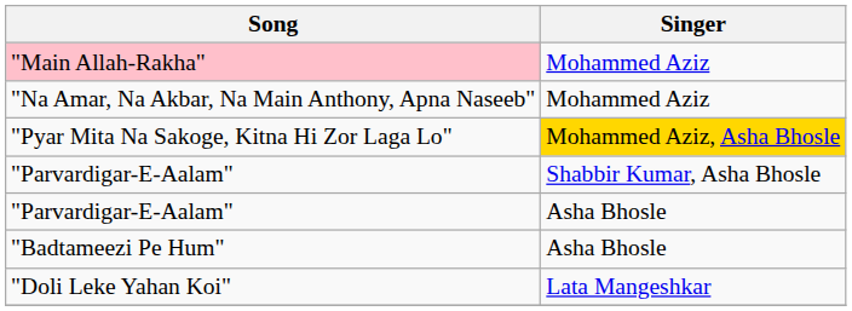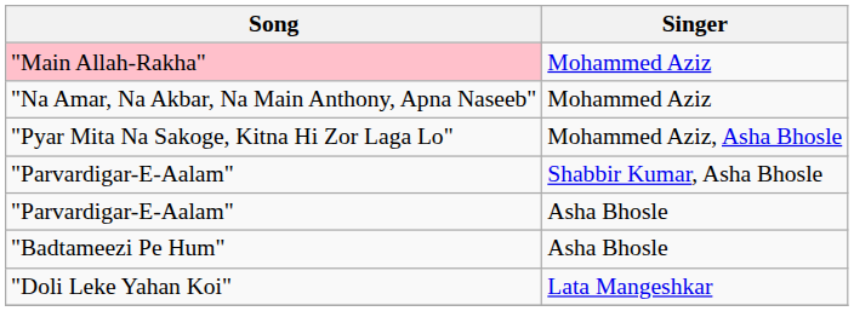row 4 | Singer: gold background -> no background
